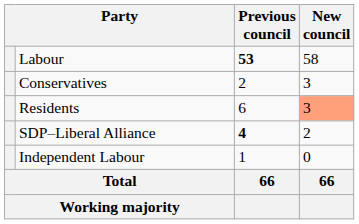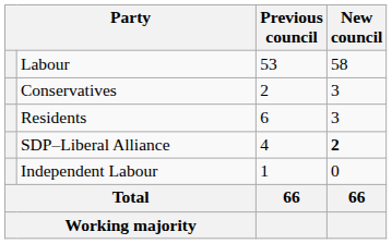Labour | Previous council: bold -> normal
Residents | New council: lightsalmon background -> no background
SDP–Liberal Alliance | Previous council: bold -> normal
SDP–Liberal Alliance | New council: normal -> bold
